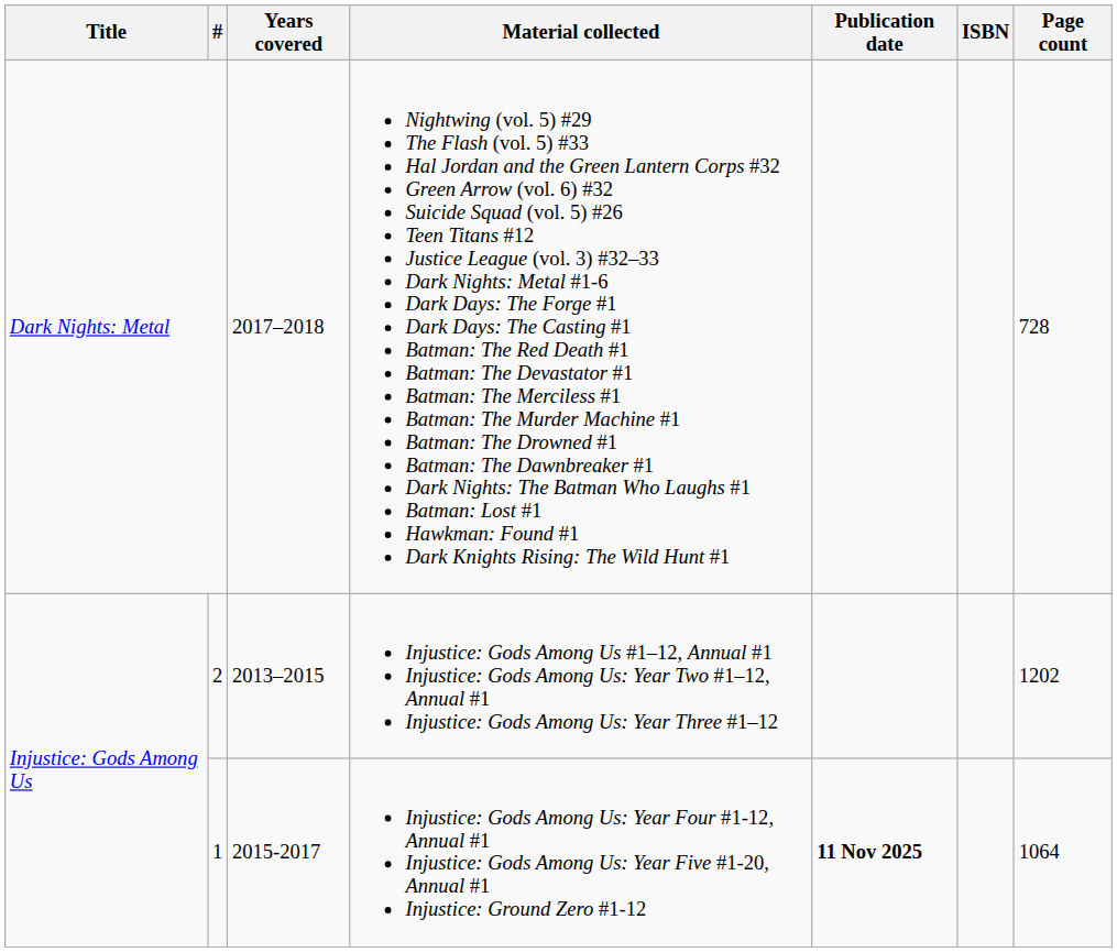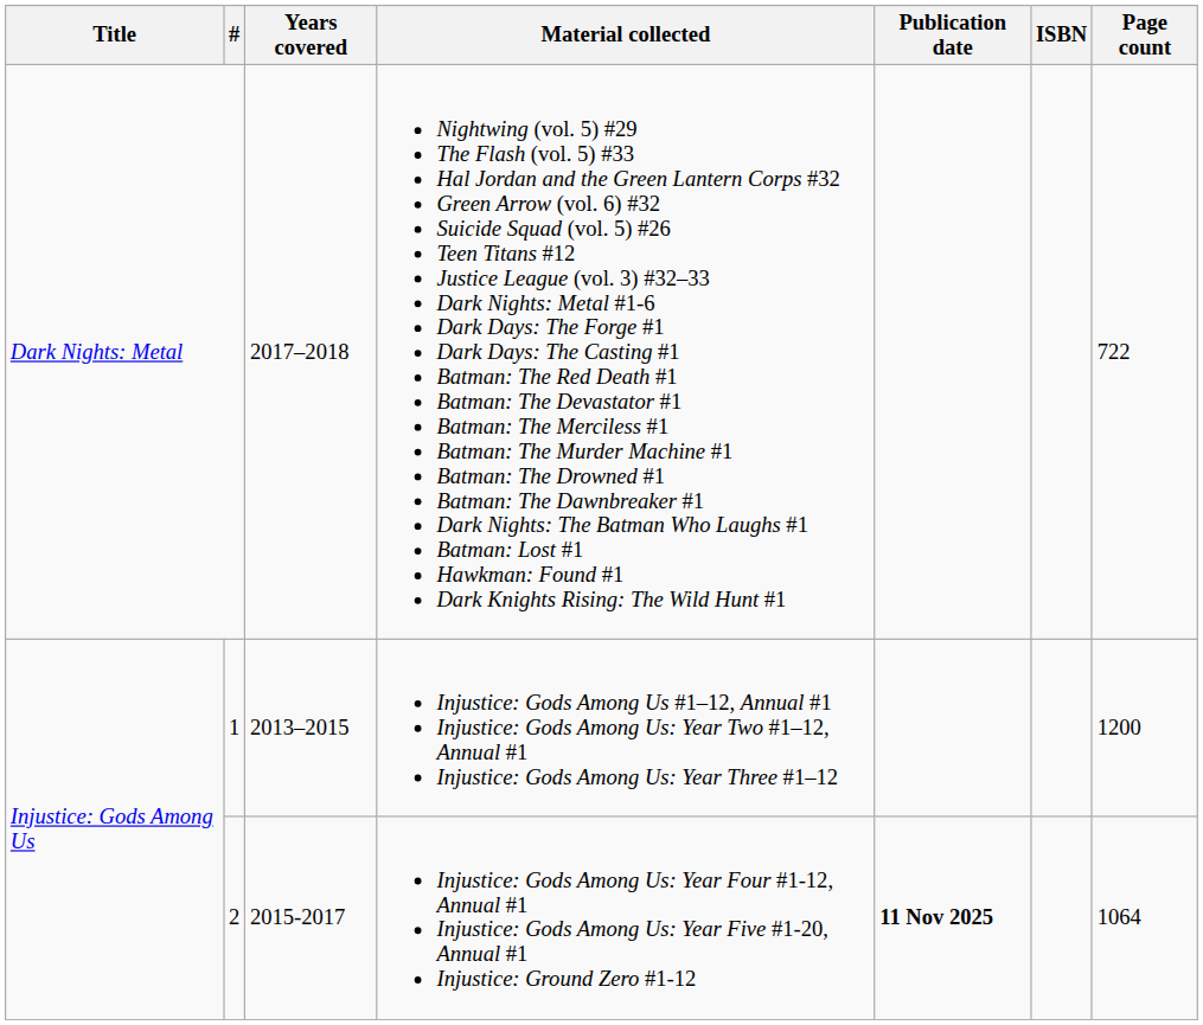row 2 | Page count: 728 -> 722
row 3 | #: 2 -> 1
row 3 | Page count: 1202 -> 1200
row 4 | #: 1 -> 2
